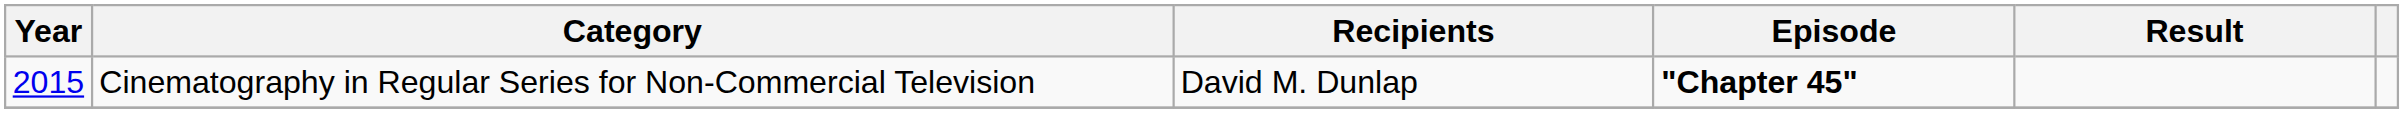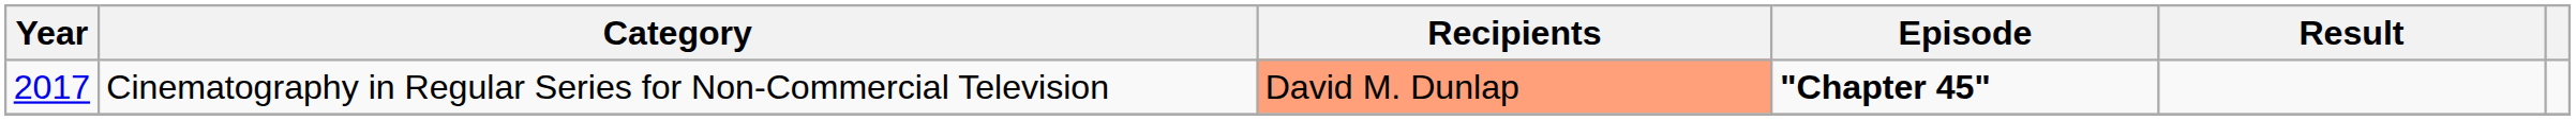row 2 | Year: 2015 -> 2017
row 2 | Recipients: no background -> lightsalmon background
